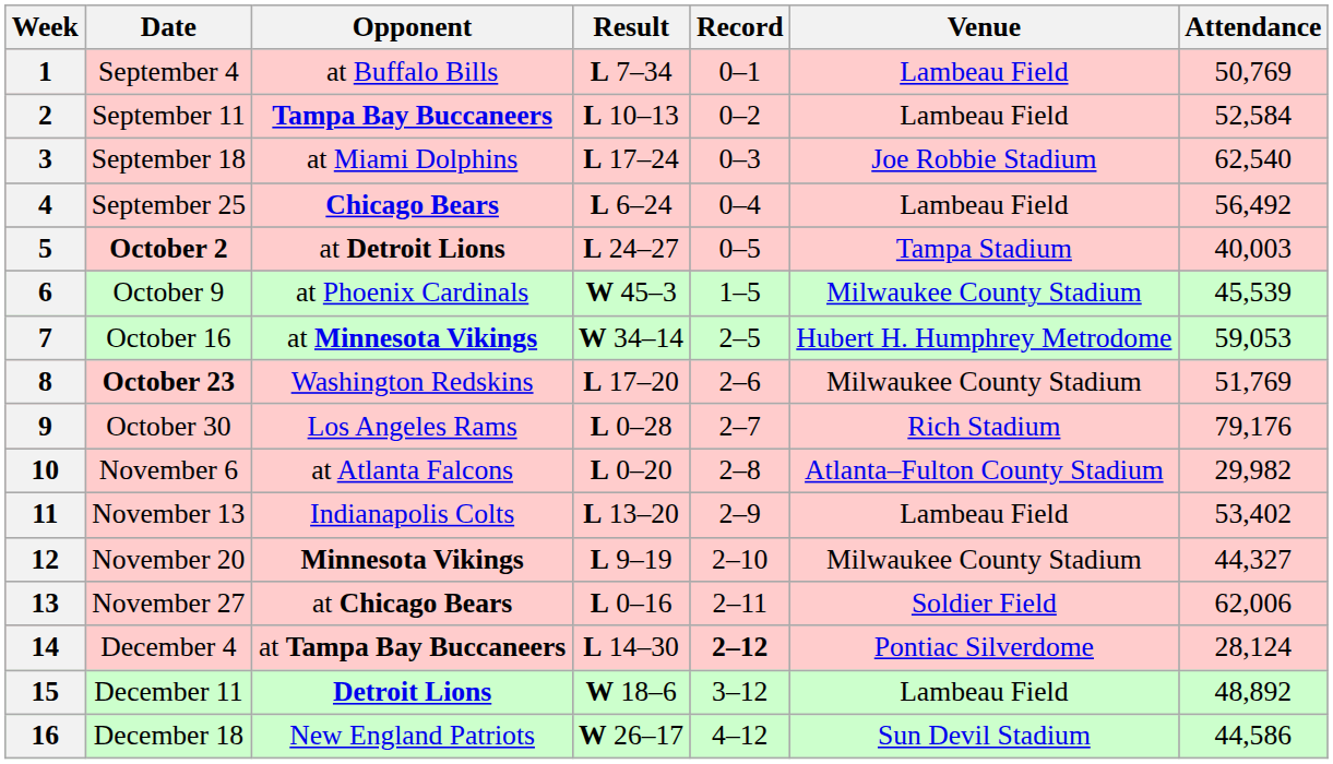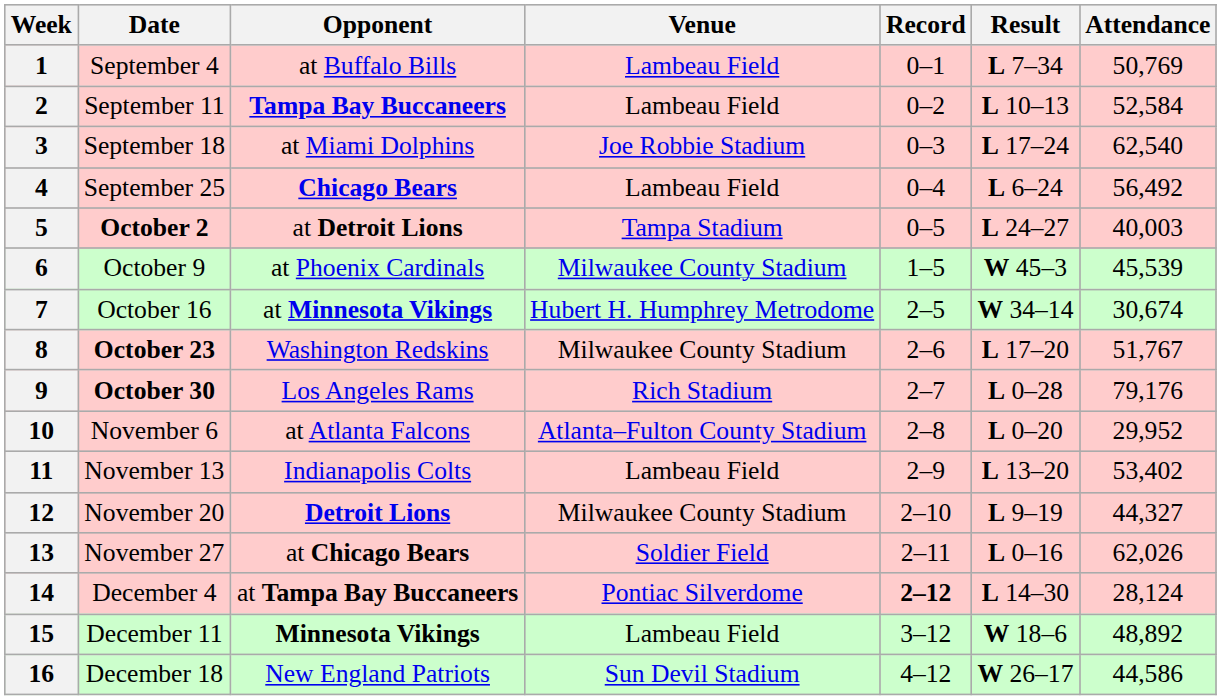columns swapped: Result <-> Venue
7 | Attendance: 59,053 -> 30,674
8 | Attendance: 51,769 -> 51,767
9 | Date: normal -> bold
10 | Attendance: 29,982 -> 29,952
12 | Opponent: Minnesota Vikings -> Detroit Lions
13 | Attendance: 62,006 -> 62,026
15 | Opponent: Detroit Lions -> Minnesota Vikings
